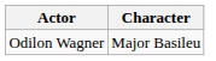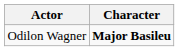Odilon Wagner | Character: normal -> bold
